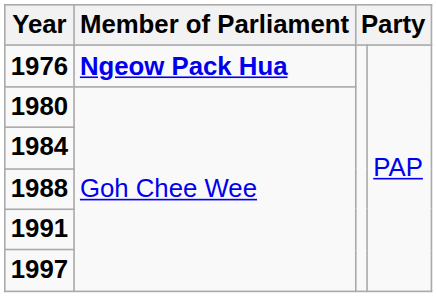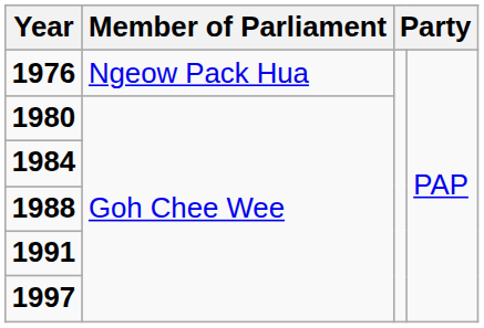1976 | Member of Parliament: bold -> normal
